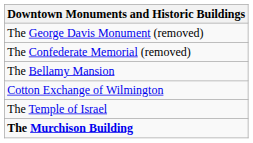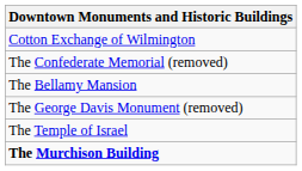row 2 | column 1: The George Davis Monument (removed) -> Cotton Exchange of Wilmington
row 5 | column 1: Cotton Exchange of Wilmington -> The George Davis Monument (removed)
